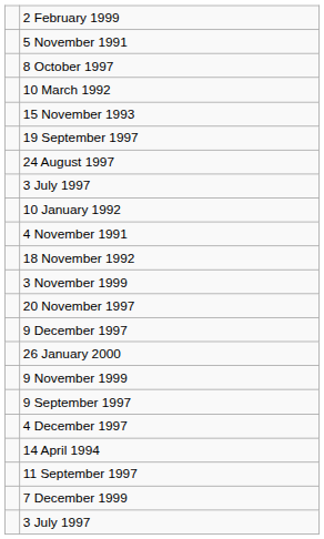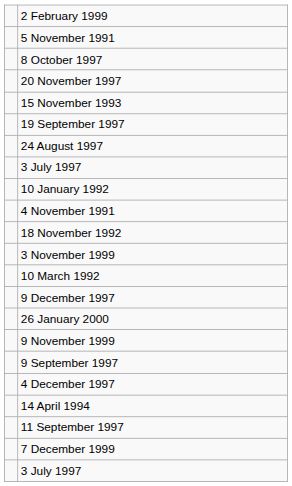row 4 | column 2: 10 March 1992 -> 20 November 1997
row 13 | column 2: 20 November 1997 -> 10 March 1992
